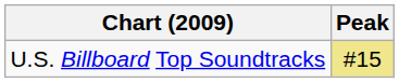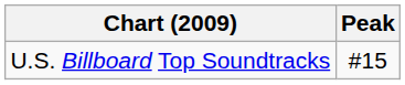U.S. Billboard Top Soundtracks | Peak: khaki background -> no background
